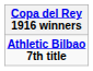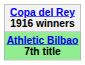row 2 | column 1: no background -> lightgreen background
